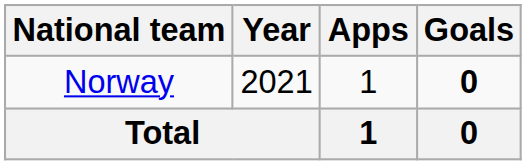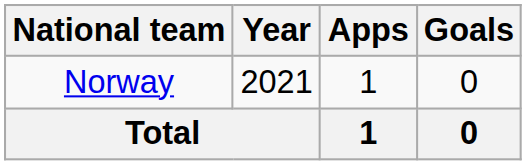Norway | Goals: bold -> normal
